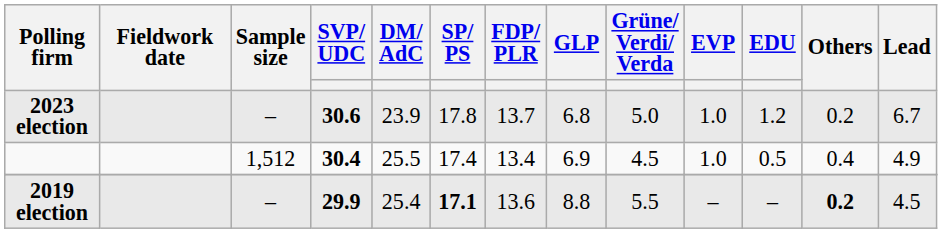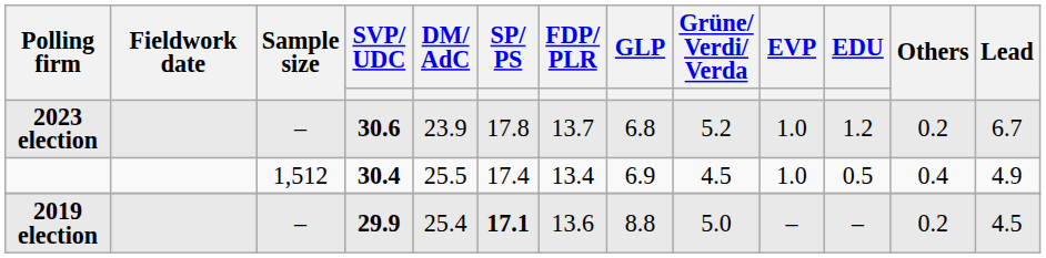2023 election | Grüne/ Verdi/ Verda: 5.0 -> 5.2
2019 election | Grüne/ Verdi/ Verda: 5.5 -> 5.0
2019 election | Others: bold -> normal
